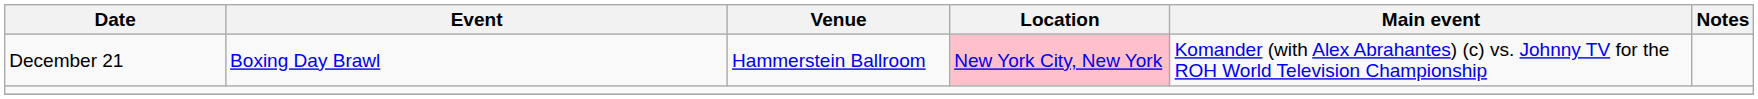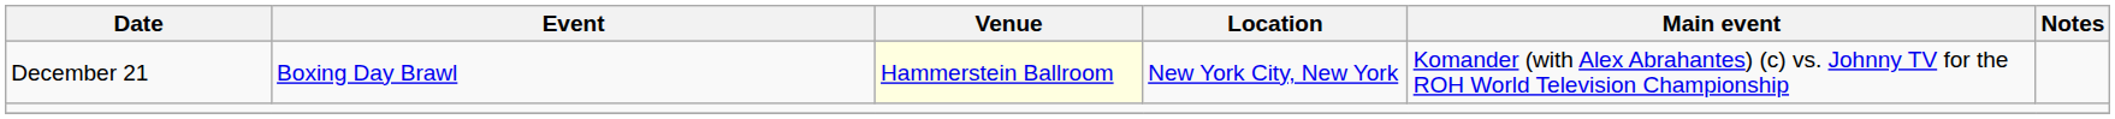December 21 | Venue: no background -> lightyellow background
December 21 | Location: pink background -> no background
